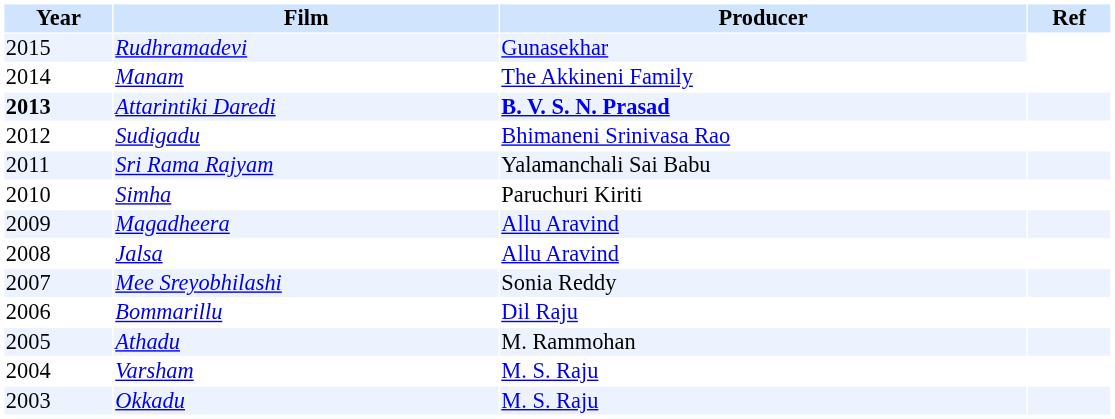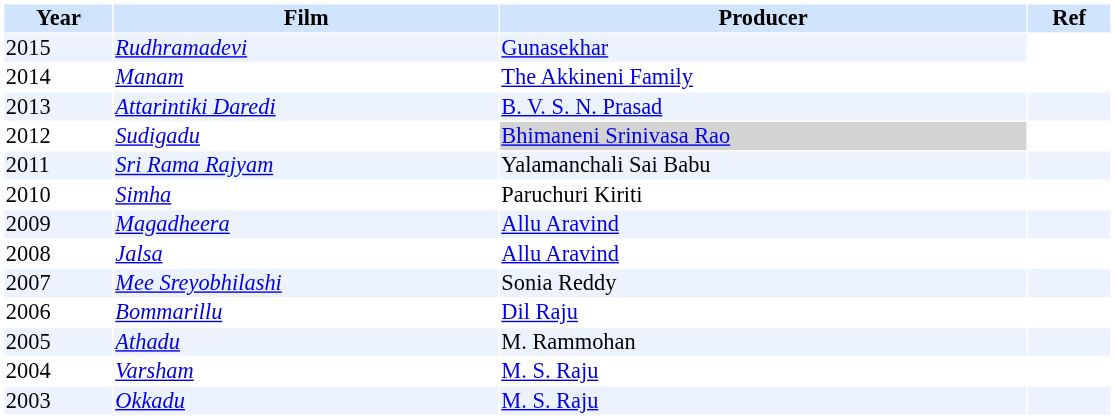Attarintiki Daredi | Year: bold -> normal
Attarintiki Daredi | Producer: bold -> normal
Sudigadu | Producer: no background -> lightgrey background
